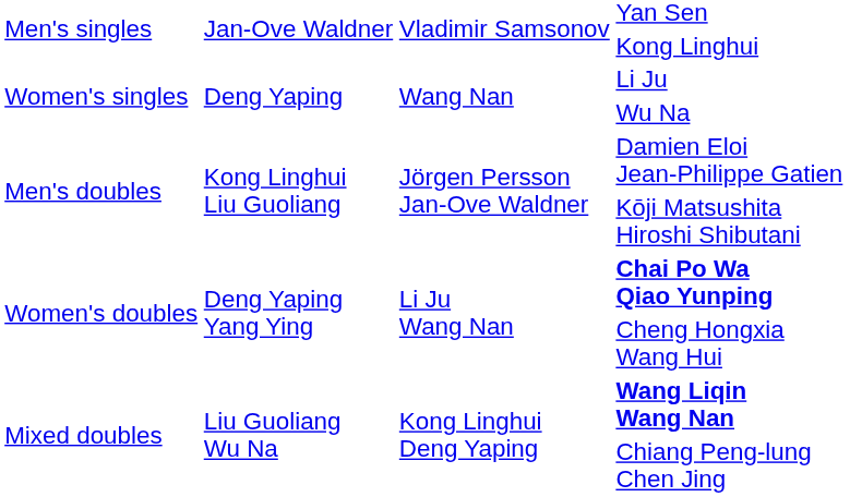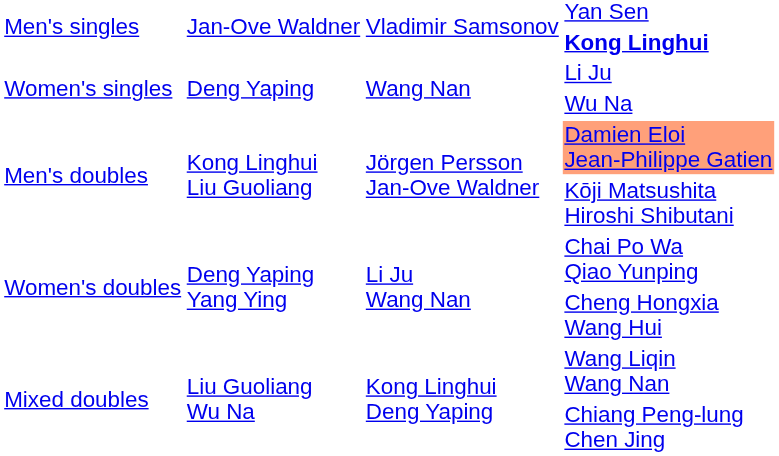Kong Linghui | column 4: normal -> bold
Damien Eloi Jean-Philippe Gatien | column 4: no background -> lightsalmon background
Chai Po Wa Qiao Yunping | column 4: bold -> normal
Wang Liqin Wang Nan | column 4: bold -> normal
